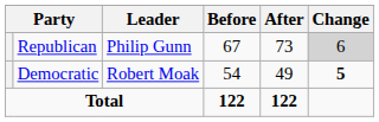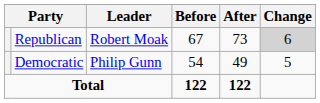Republican | Leader: Philip Gunn -> Robert Moak
Democratic | Leader: Robert Moak -> Philip Gunn
Democratic | Change: bold -> normal
